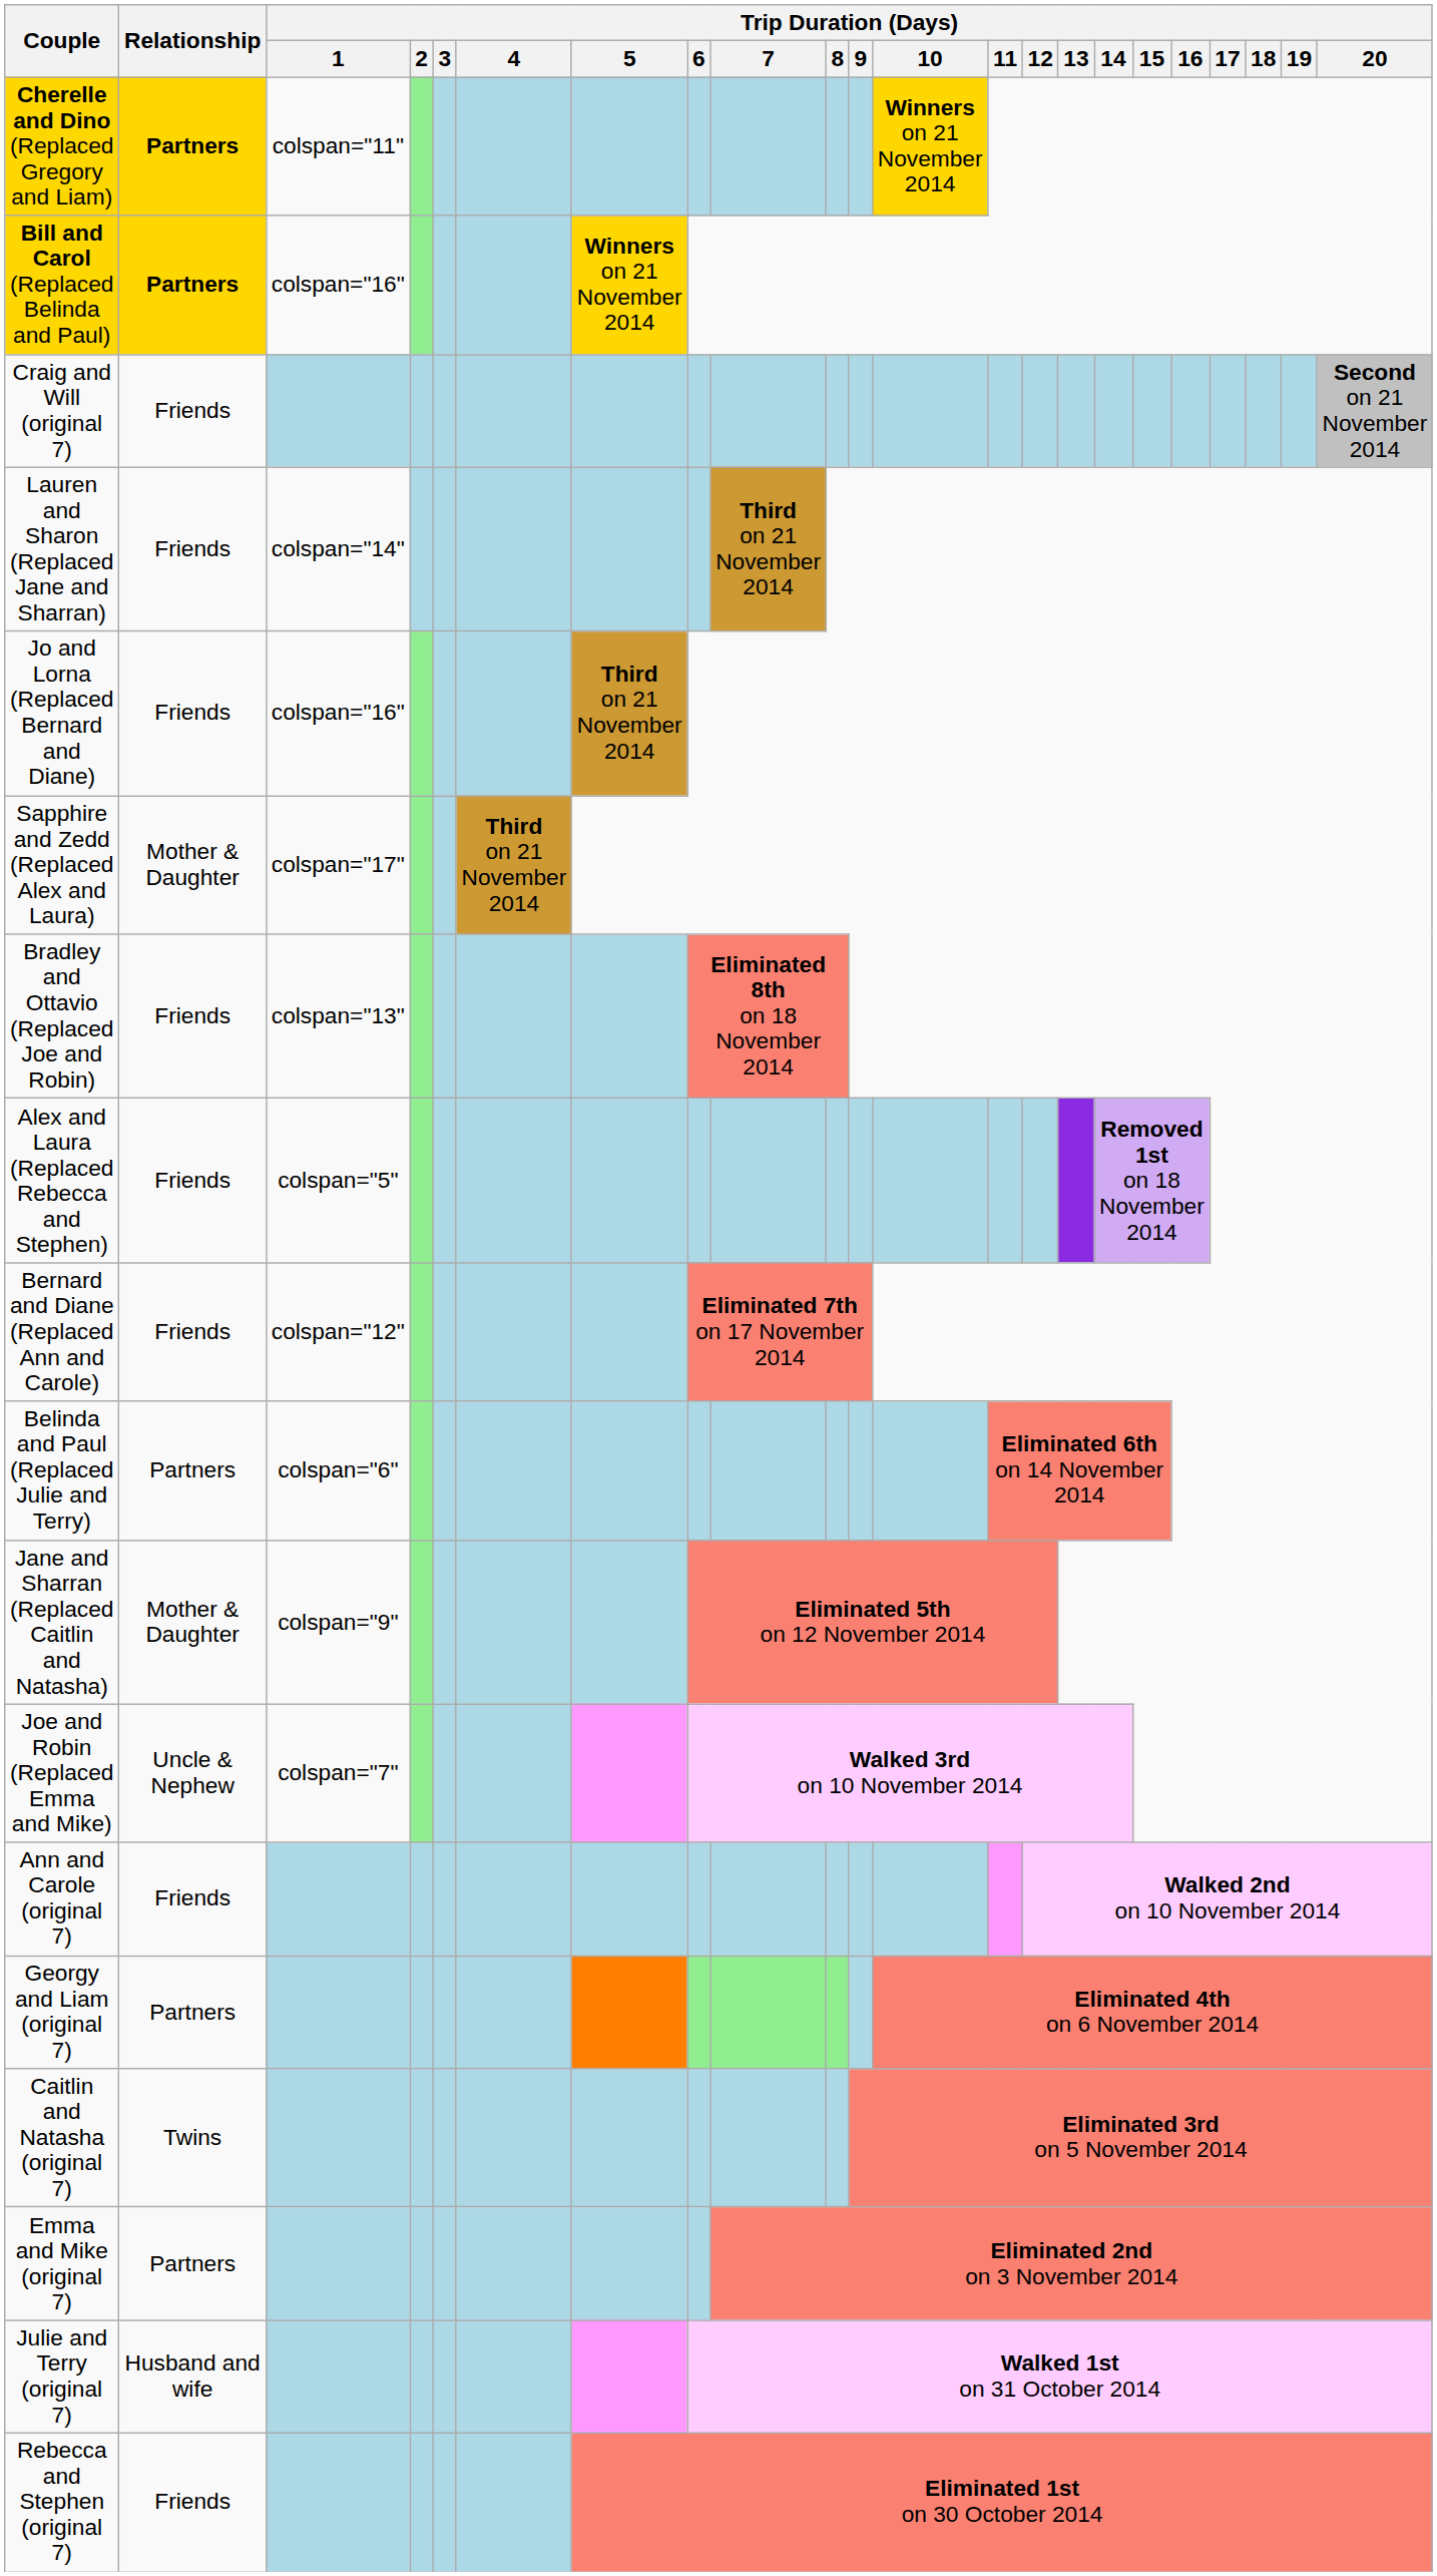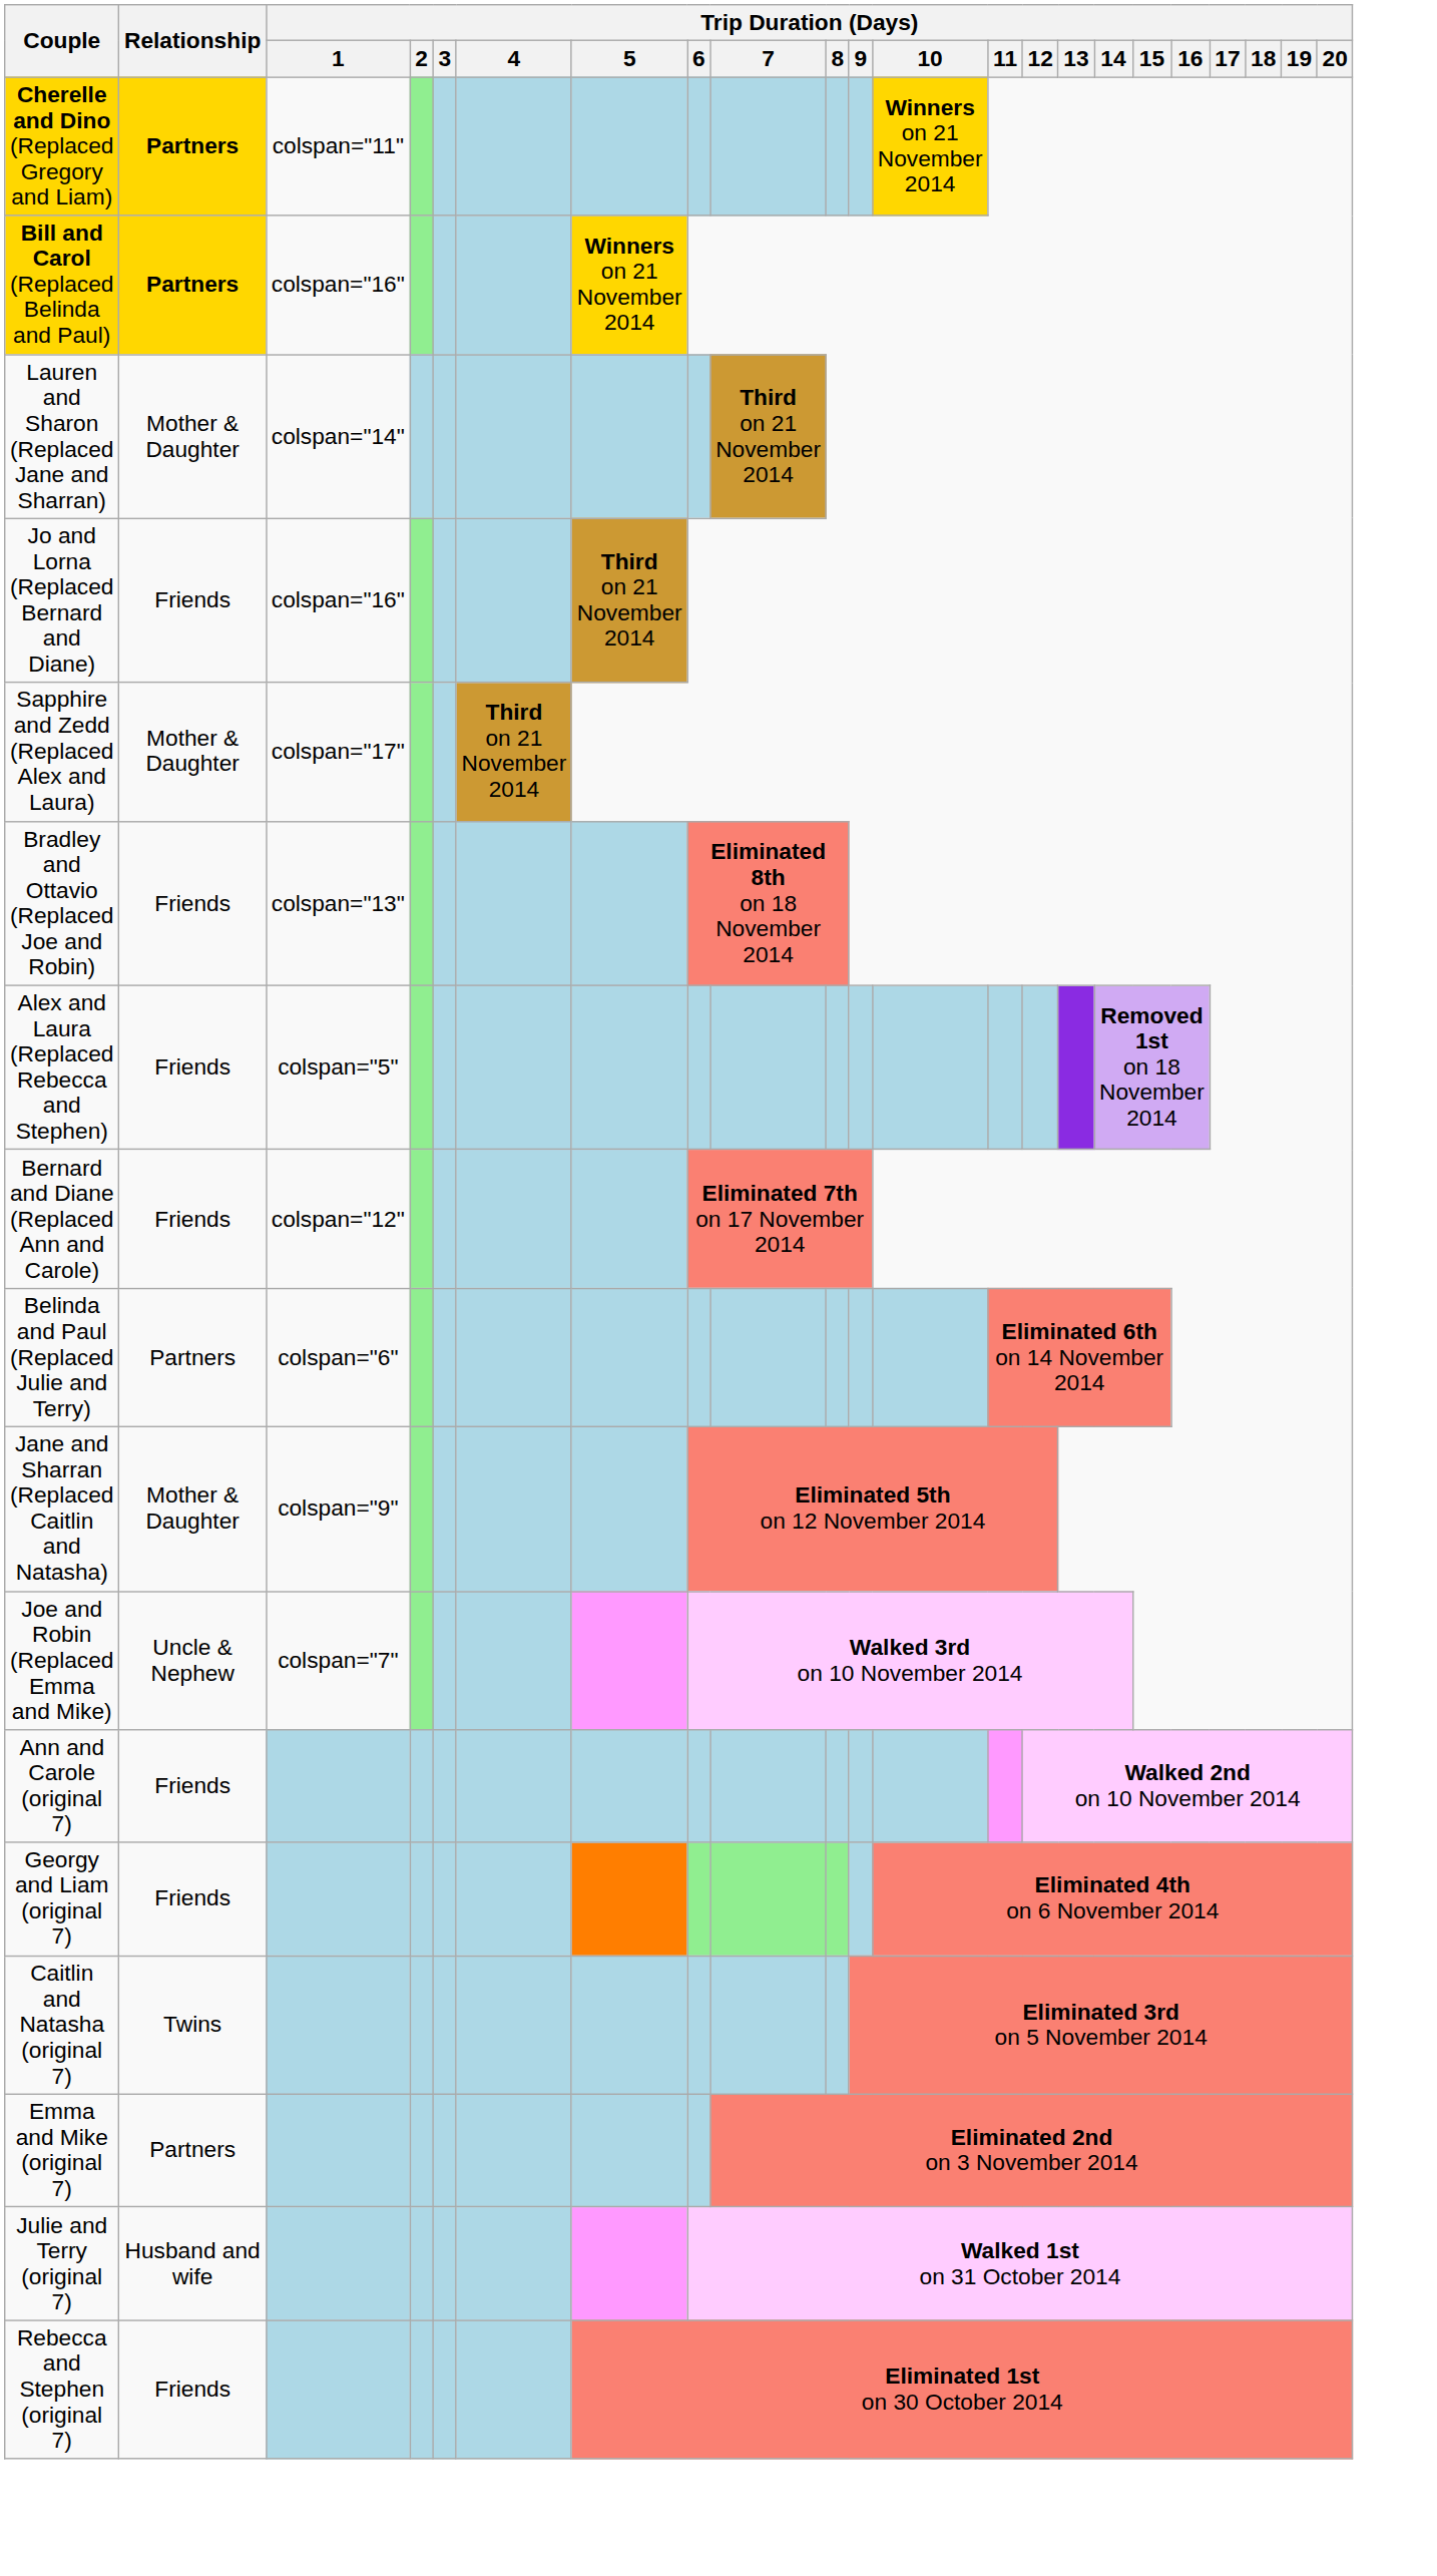- row: Craig and Will (original 7) | Friends | Second on 21 November 2014
Lauren and Sharon (Replaced Jane and Sharran) | Relationship: Friends -> Mother & Daughter
Georgy and Liam (original 7) | Relationship: Partners -> Friends
